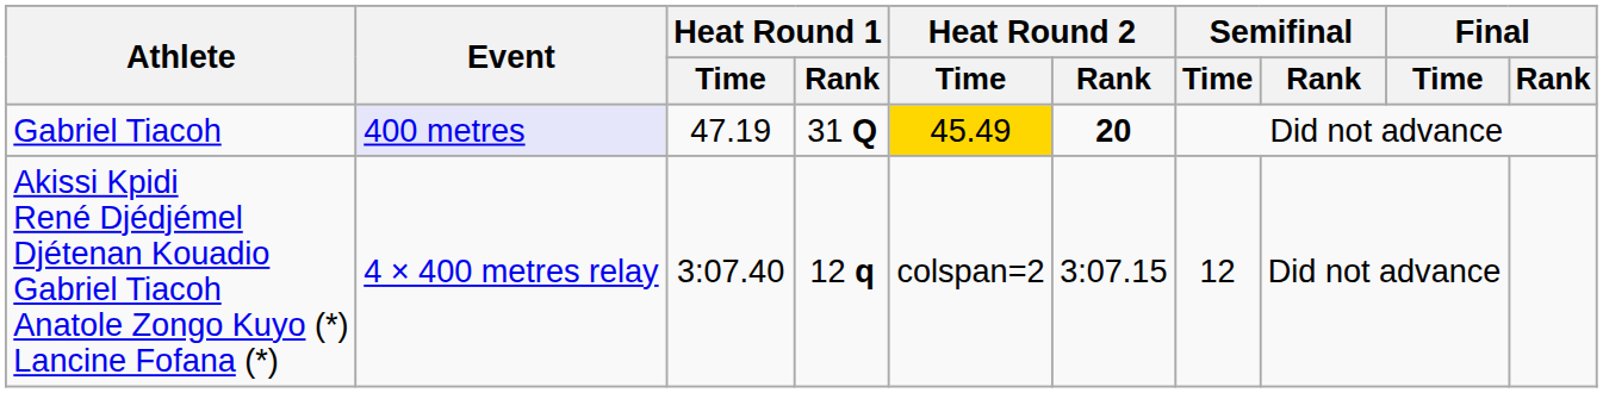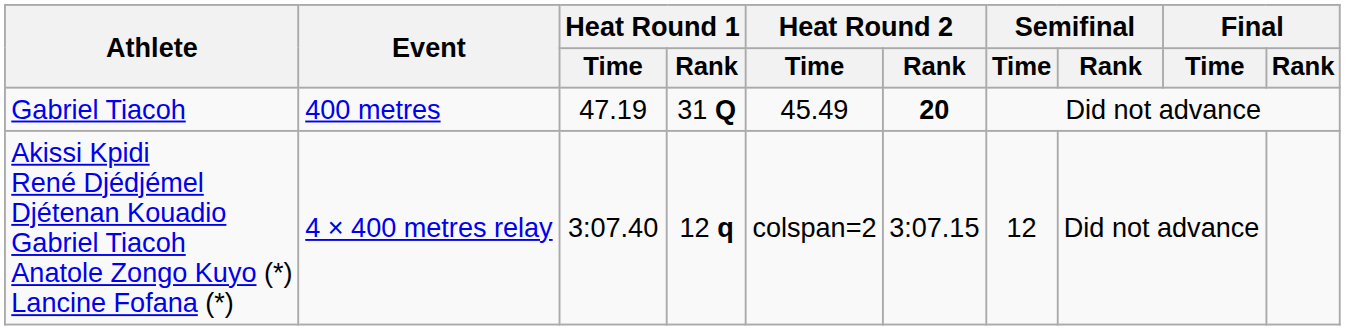Gabriel Tiacoh | Event: lavender background -> no background
Gabriel Tiacoh | Heat Round 2 / Time: gold background -> no background
